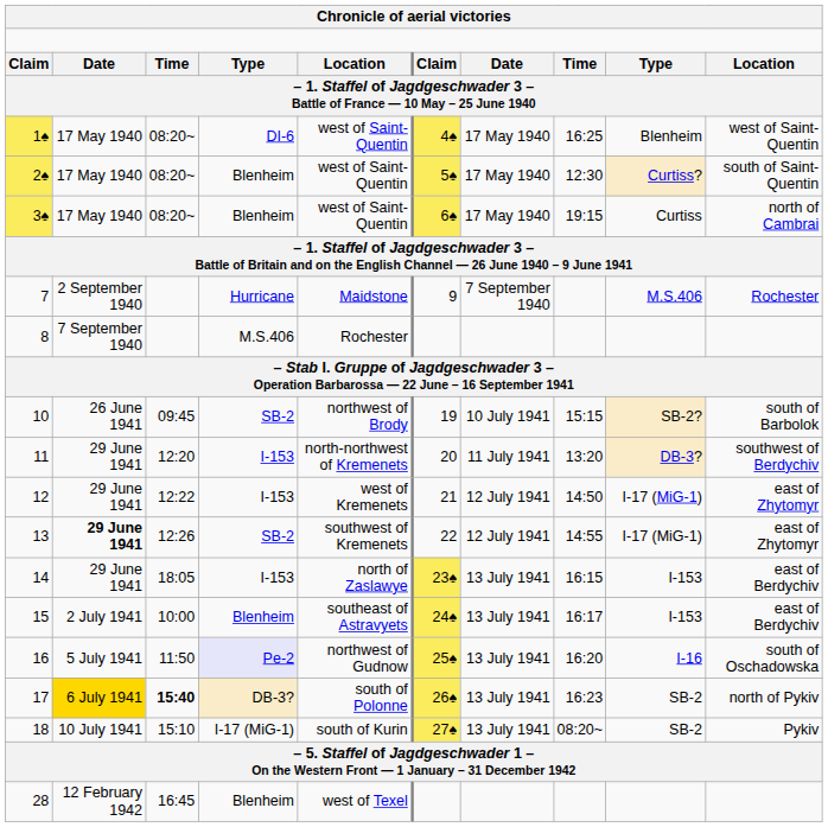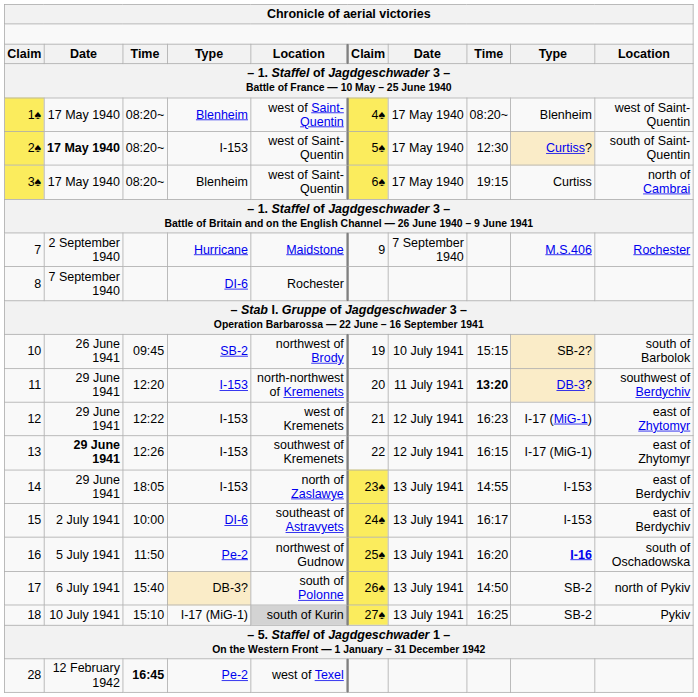1♠ | column 4: DI-6 -> Blenheim
1♠ | column 8: 16:25 -> 08:20~
2♠ | column 2: normal -> bold
2♠ | column 4: Blenheim -> I-153
8 | column 4: M.S.406 -> DI-6
11 | column 8: normal -> bold
12 | column 8: 14:50 -> 16:23
13 | column 4: SB-2 -> I-153
13 | column 8: 14:55 -> 16:15
14 | column 8: 16:15 -> 14:55
15 | column 4: Blenheim -> DI-6
16 | column 4: lavender background -> no background
16 | column 9: normal -> bold
17 | column 2: gold background -> no background
17 | column 3: bold -> normal
17 | column 8: 16:23 -> 14:50
18 | column 5: no background -> lightgrey background
18 | column 8: 08:20~ -> 16:25
28 | column 3: normal -> bold
28 | column 4: Blenheim -> Pe-2
